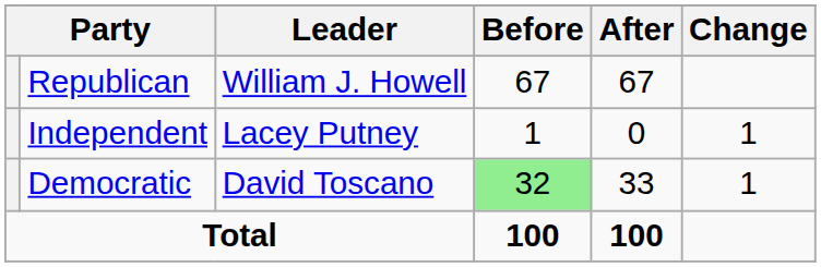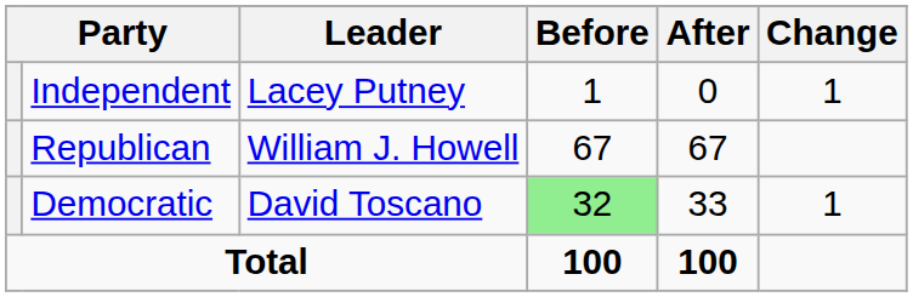rows swapped: Republican <-> Independent
